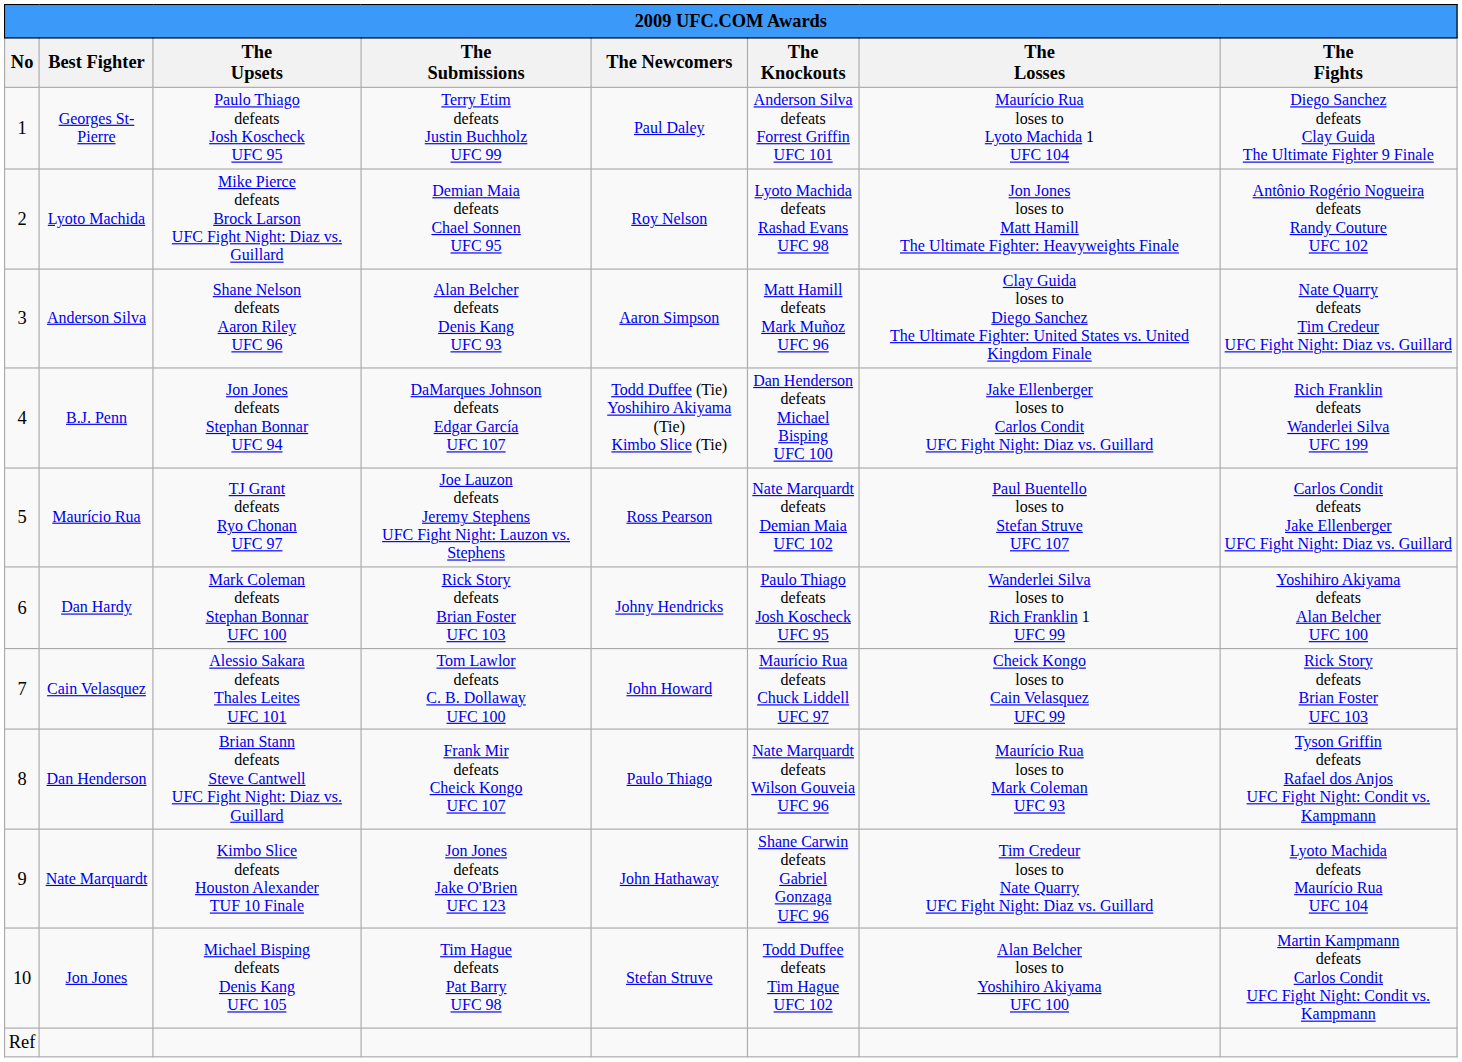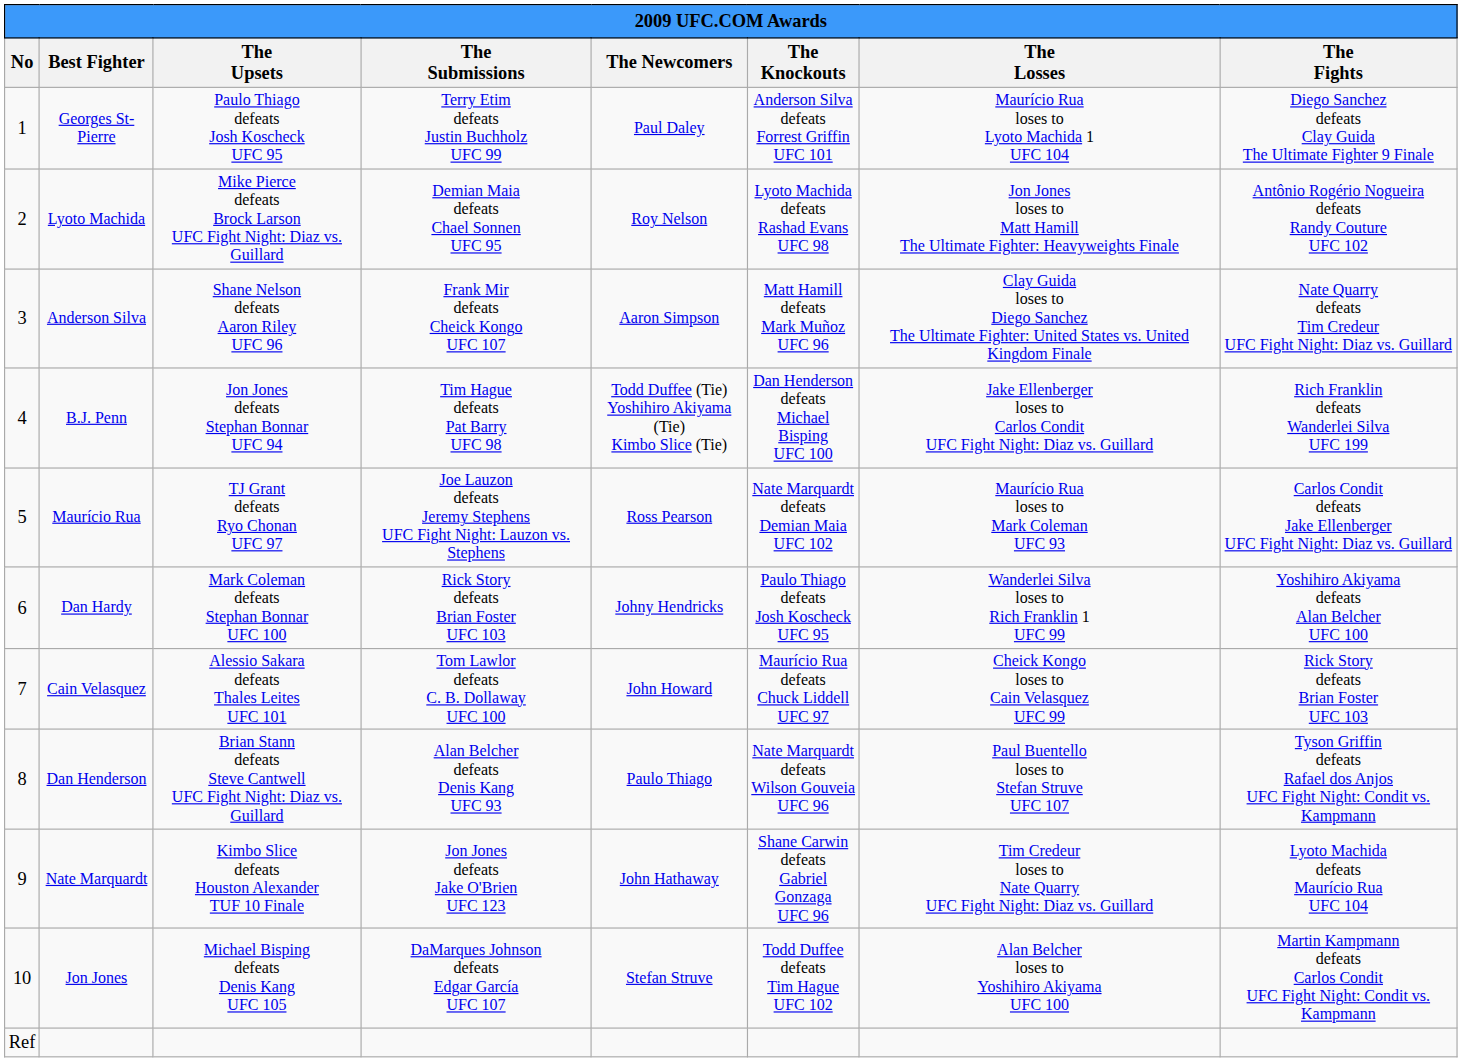Anderson Silva | The Submissions: Alan Belcher defeats Denis Kang UFC 93 -> Frank Mir defeats Cheick Kongo UFC 107
B.J. Penn | The Submissions: DaMarques Johnson defeats Edgar García UFC 107 -> Tim Hague defeats Pat Barry UFC 98
Maurício Rua | The Losses: Paul Buentello loses to Stefan Struve UFC 107 -> Maurício Rua loses to Mark Coleman UFC 93
Dan Henderson | The Submissions: Frank Mir defeats Cheick Kongo UFC 107 -> Alan Belcher defeats Denis Kang UFC 93
Dan Henderson | The Losses: Maurício Rua loses to Mark Coleman UFC 93 -> Paul Buentello loses to Stefan Struve UFC 107
Jon Jones | The Submissions: Tim Hague defeats Pat Barry UFC 98 -> DaMarques Johnson defeats Edgar García UFC 107
